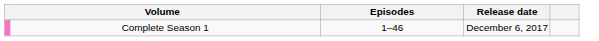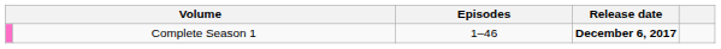Complete Season 1 | Release date: normal -> bold
